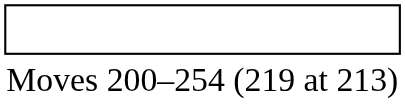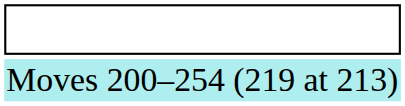row 1 | column 1: no background -> paleturquoise background
